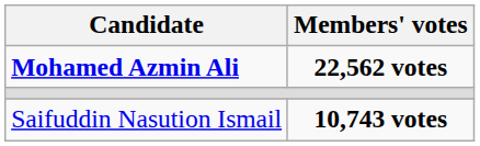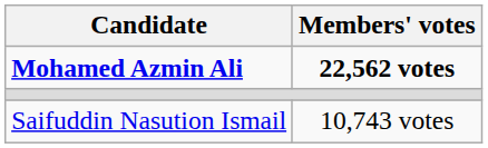Saifuddin Nasution Ismail | Members' votes: bold -> normal
